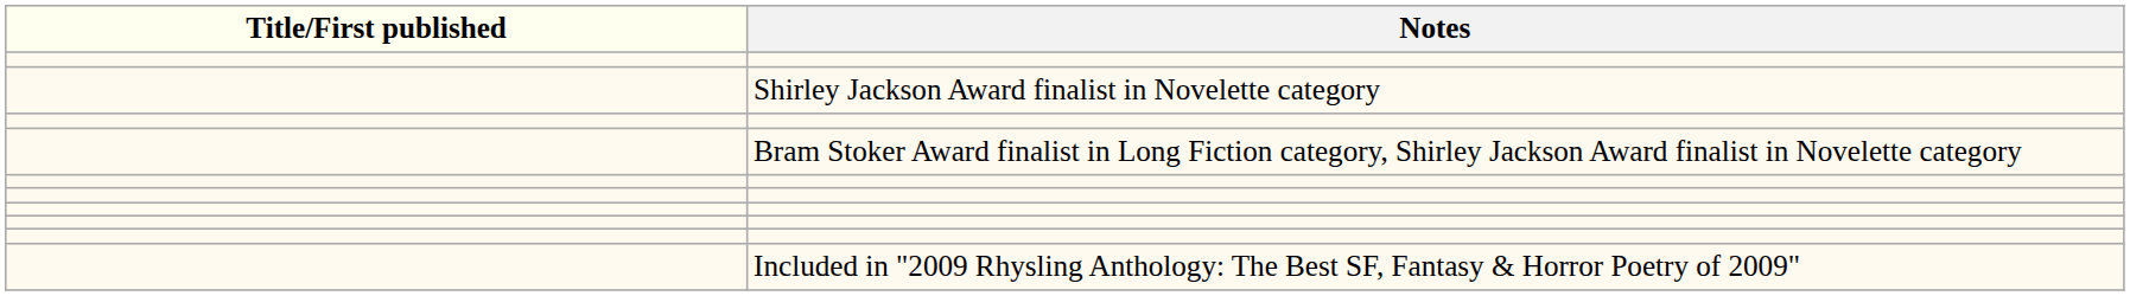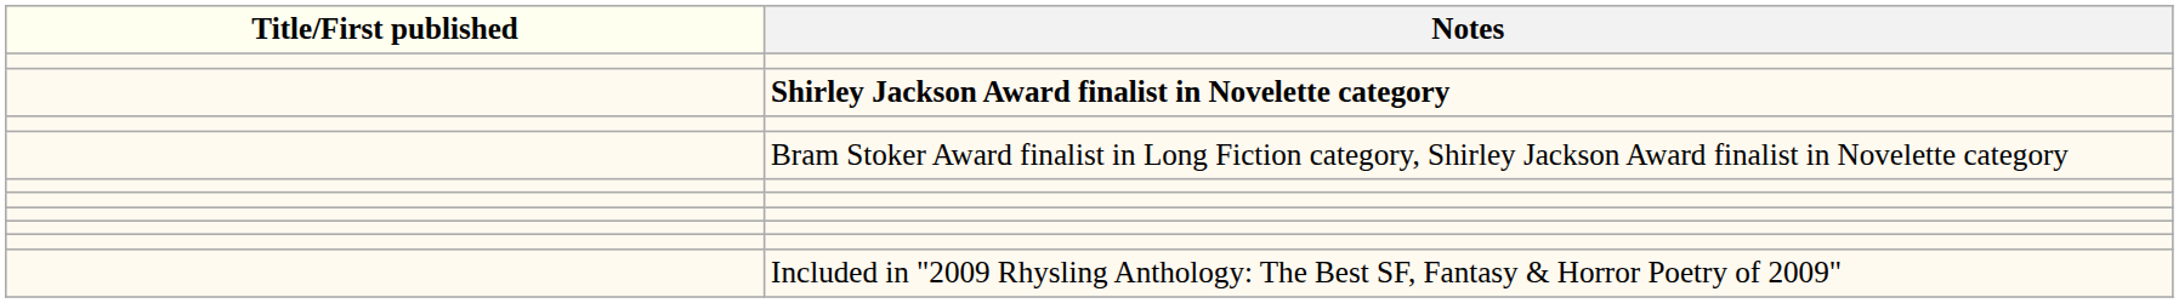row 3 | Notes: normal -> bold
